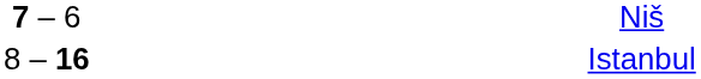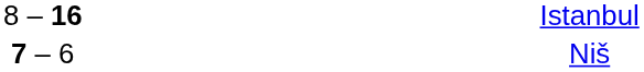rows swapped: Niš <-> Istanbul
